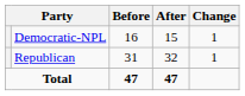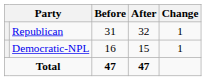rows swapped: Republican <-> Democratic-NPL
